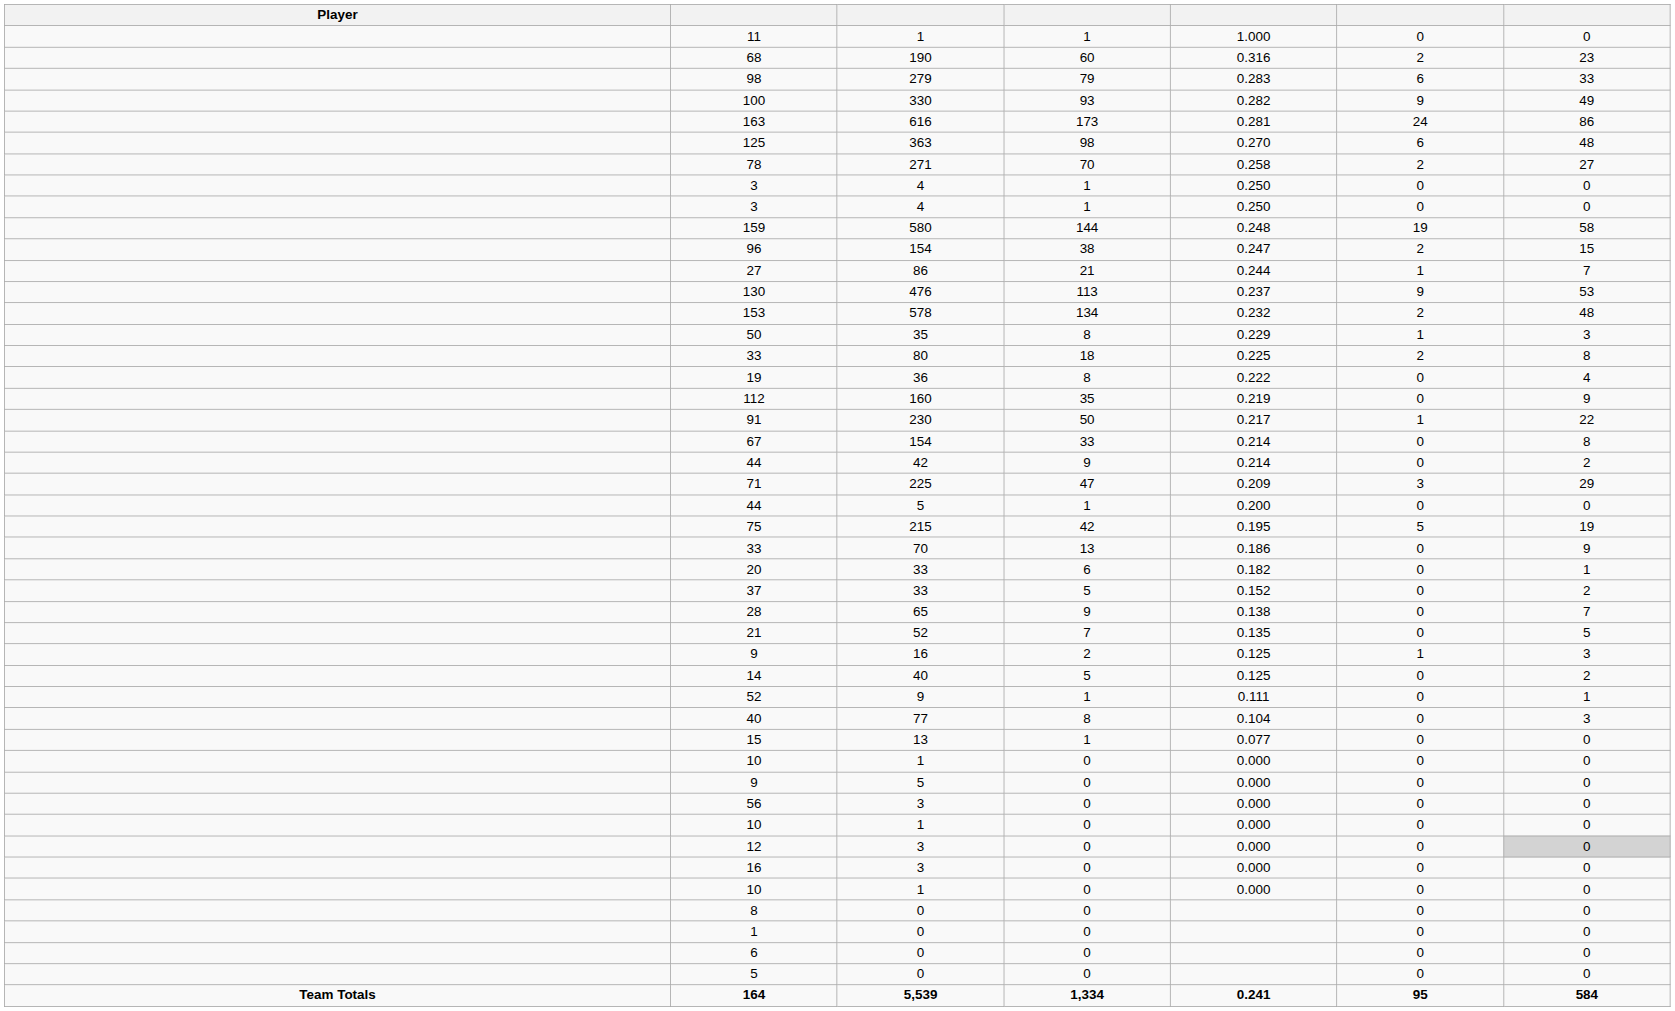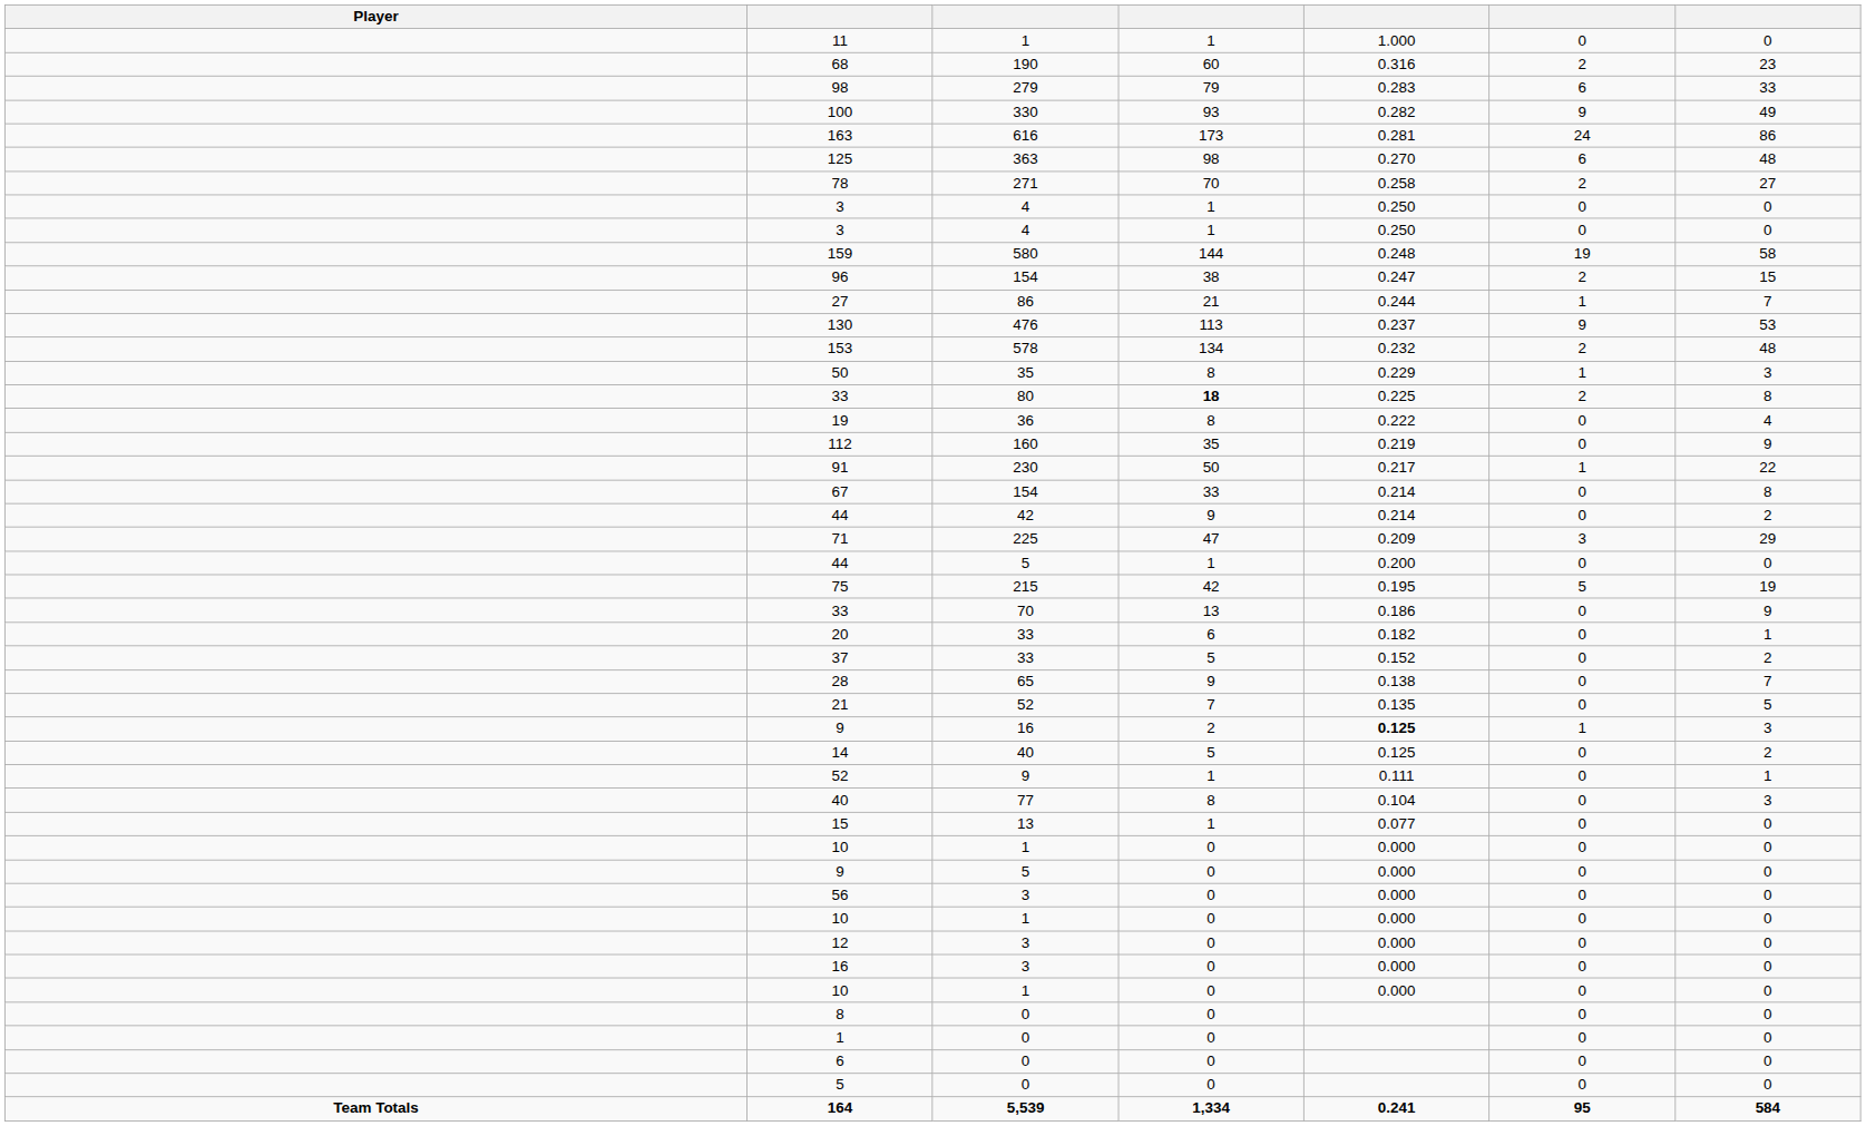33 / 80 | column 4: normal -> bold
9 / 16 | column 5: normal -> bold
12 | column 7: lightgrey background -> no background
